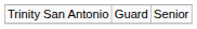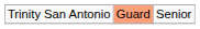Trinity San Antonio | column 2: no background -> lightsalmon background
